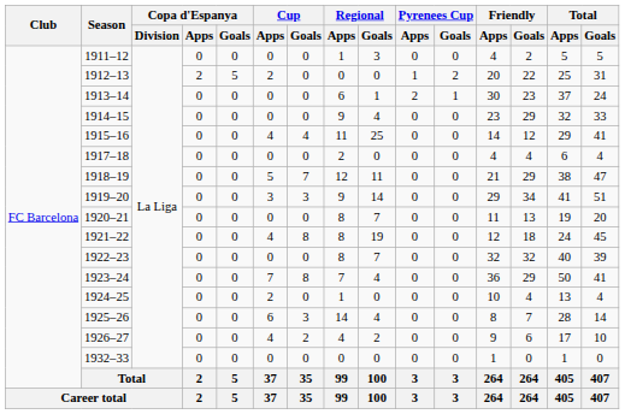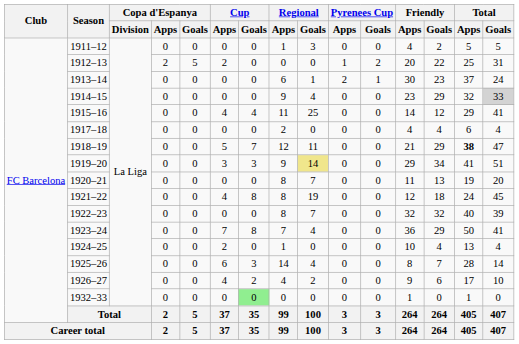1914–15 | Total / Goals: no background -> lightgrey background
1918–19 | Total / Apps: normal -> bold
1919–20 | Regional / Goals: no background -> khaki background
1932–33 | Cup / Goals: no background -> lightgreen background
